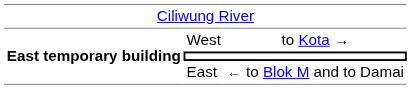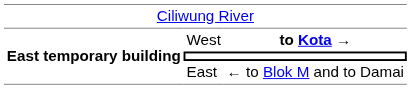West | column 3: normal -> bold
